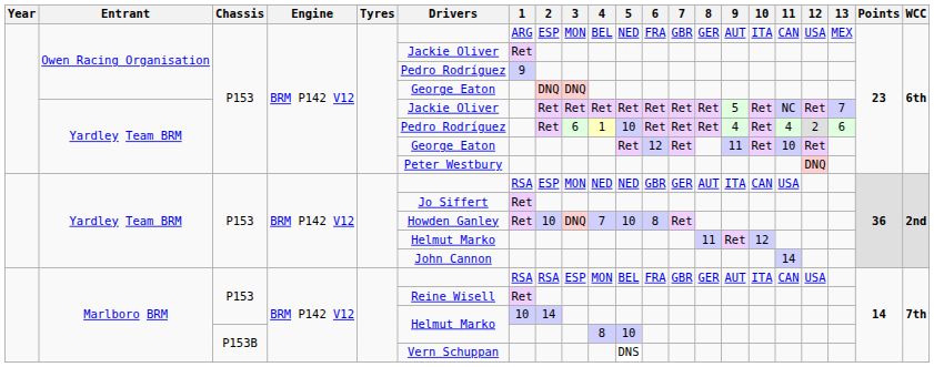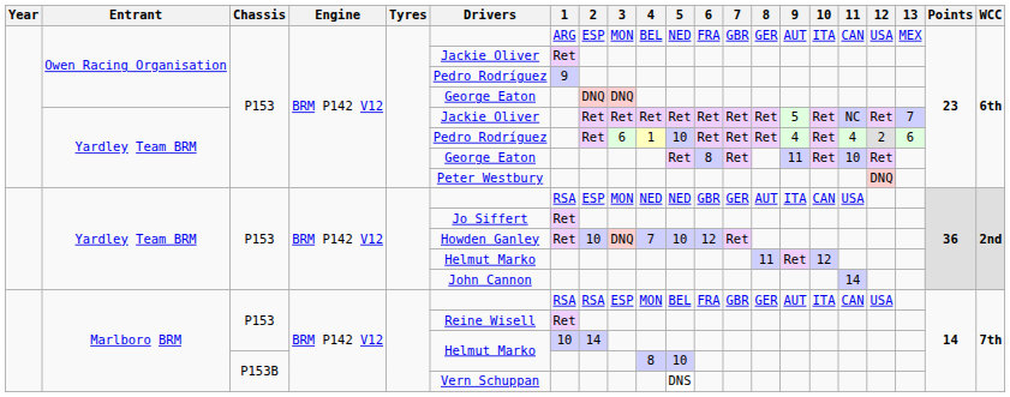row 8 | 6: 12 -> 8
row 12 | 6: 8 -> 12
